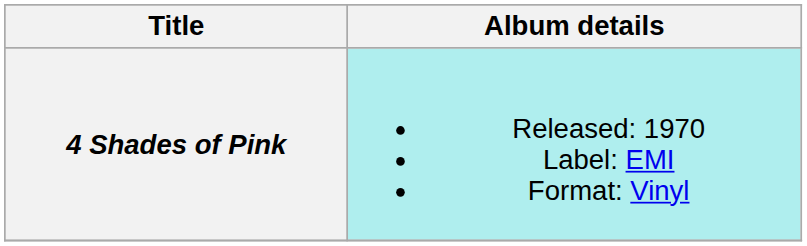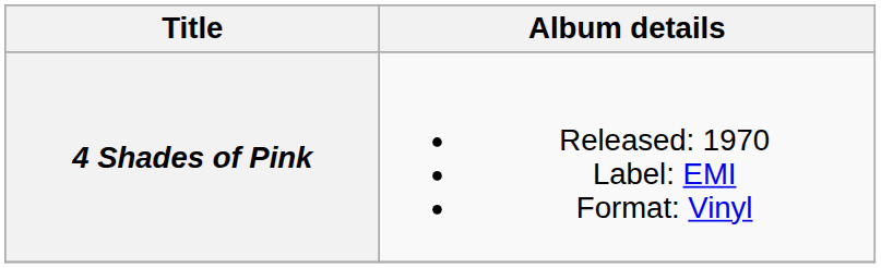4 Shades of Pink | Album details: paleturquoise background -> no background
